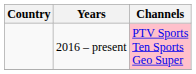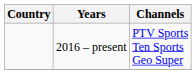2016 – present | Channels: pink background -> no background
